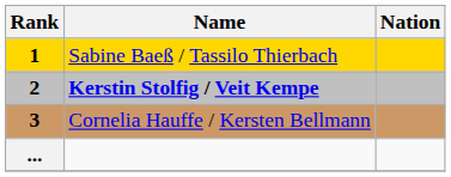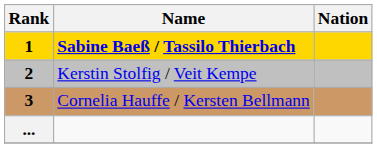Sabine Baeß / Tassilo Thierbach | Name: normal -> bold
Kerstin Stolfig / Veit Kempe | Name: bold -> normal
